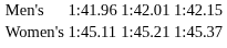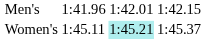Women's | column 3: no background -> paleturquoise background
